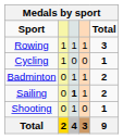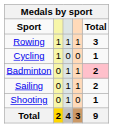Badminton | Total: no background -> pink background
Sailing | column 3: bold -> normal
